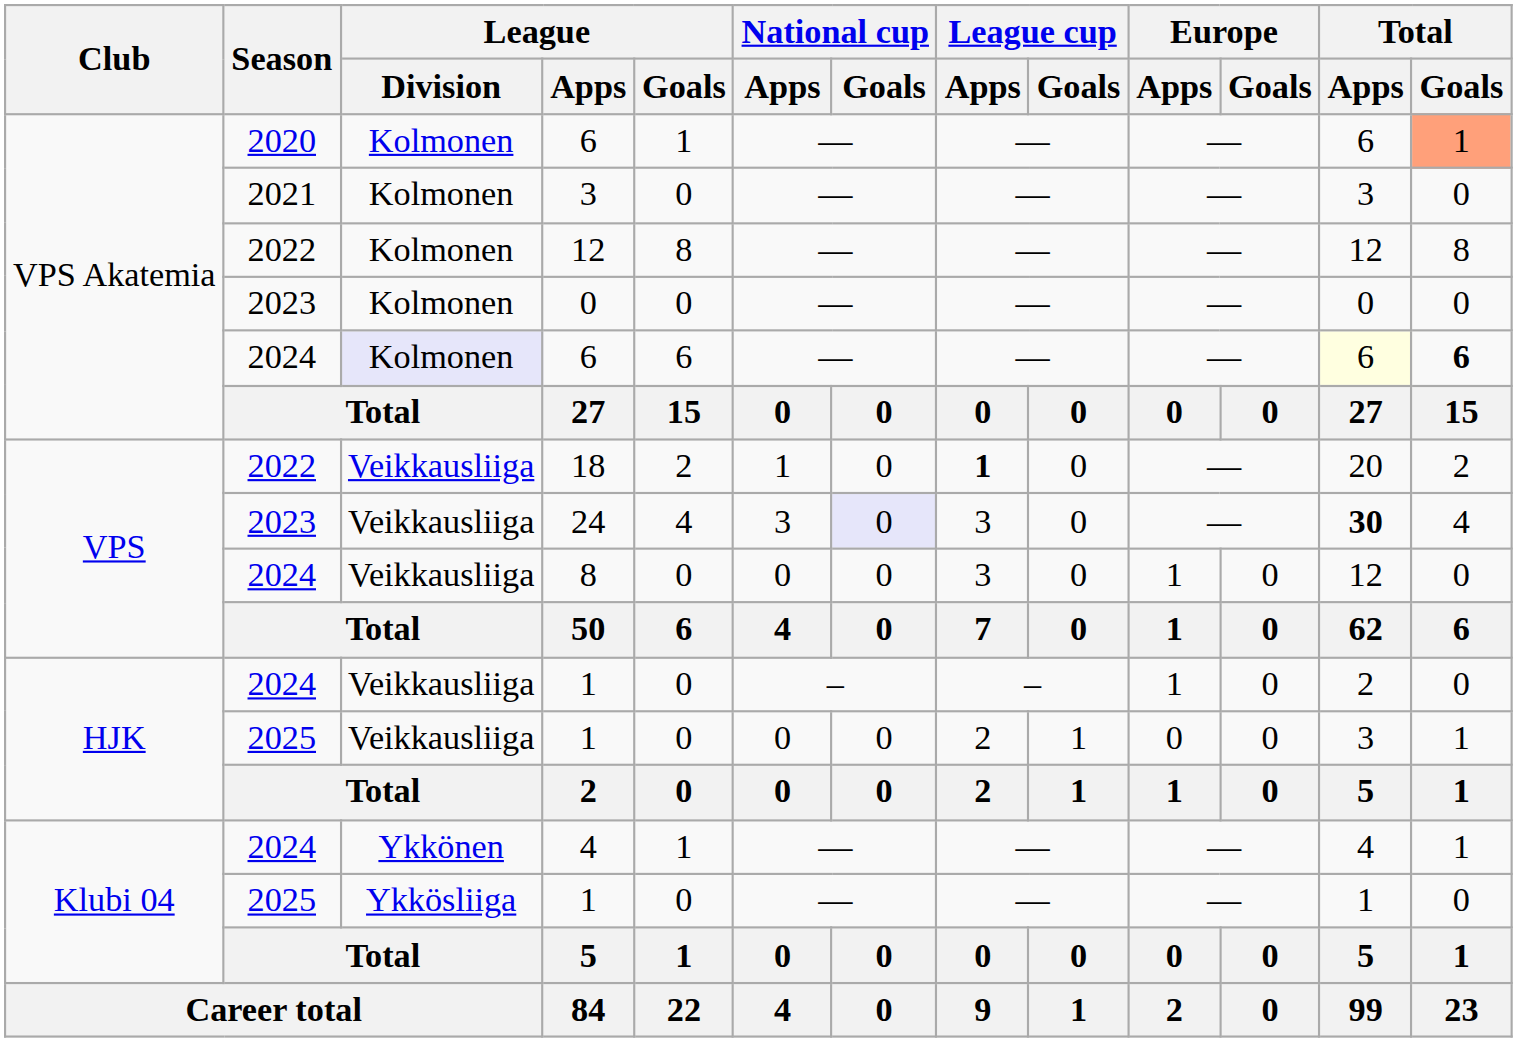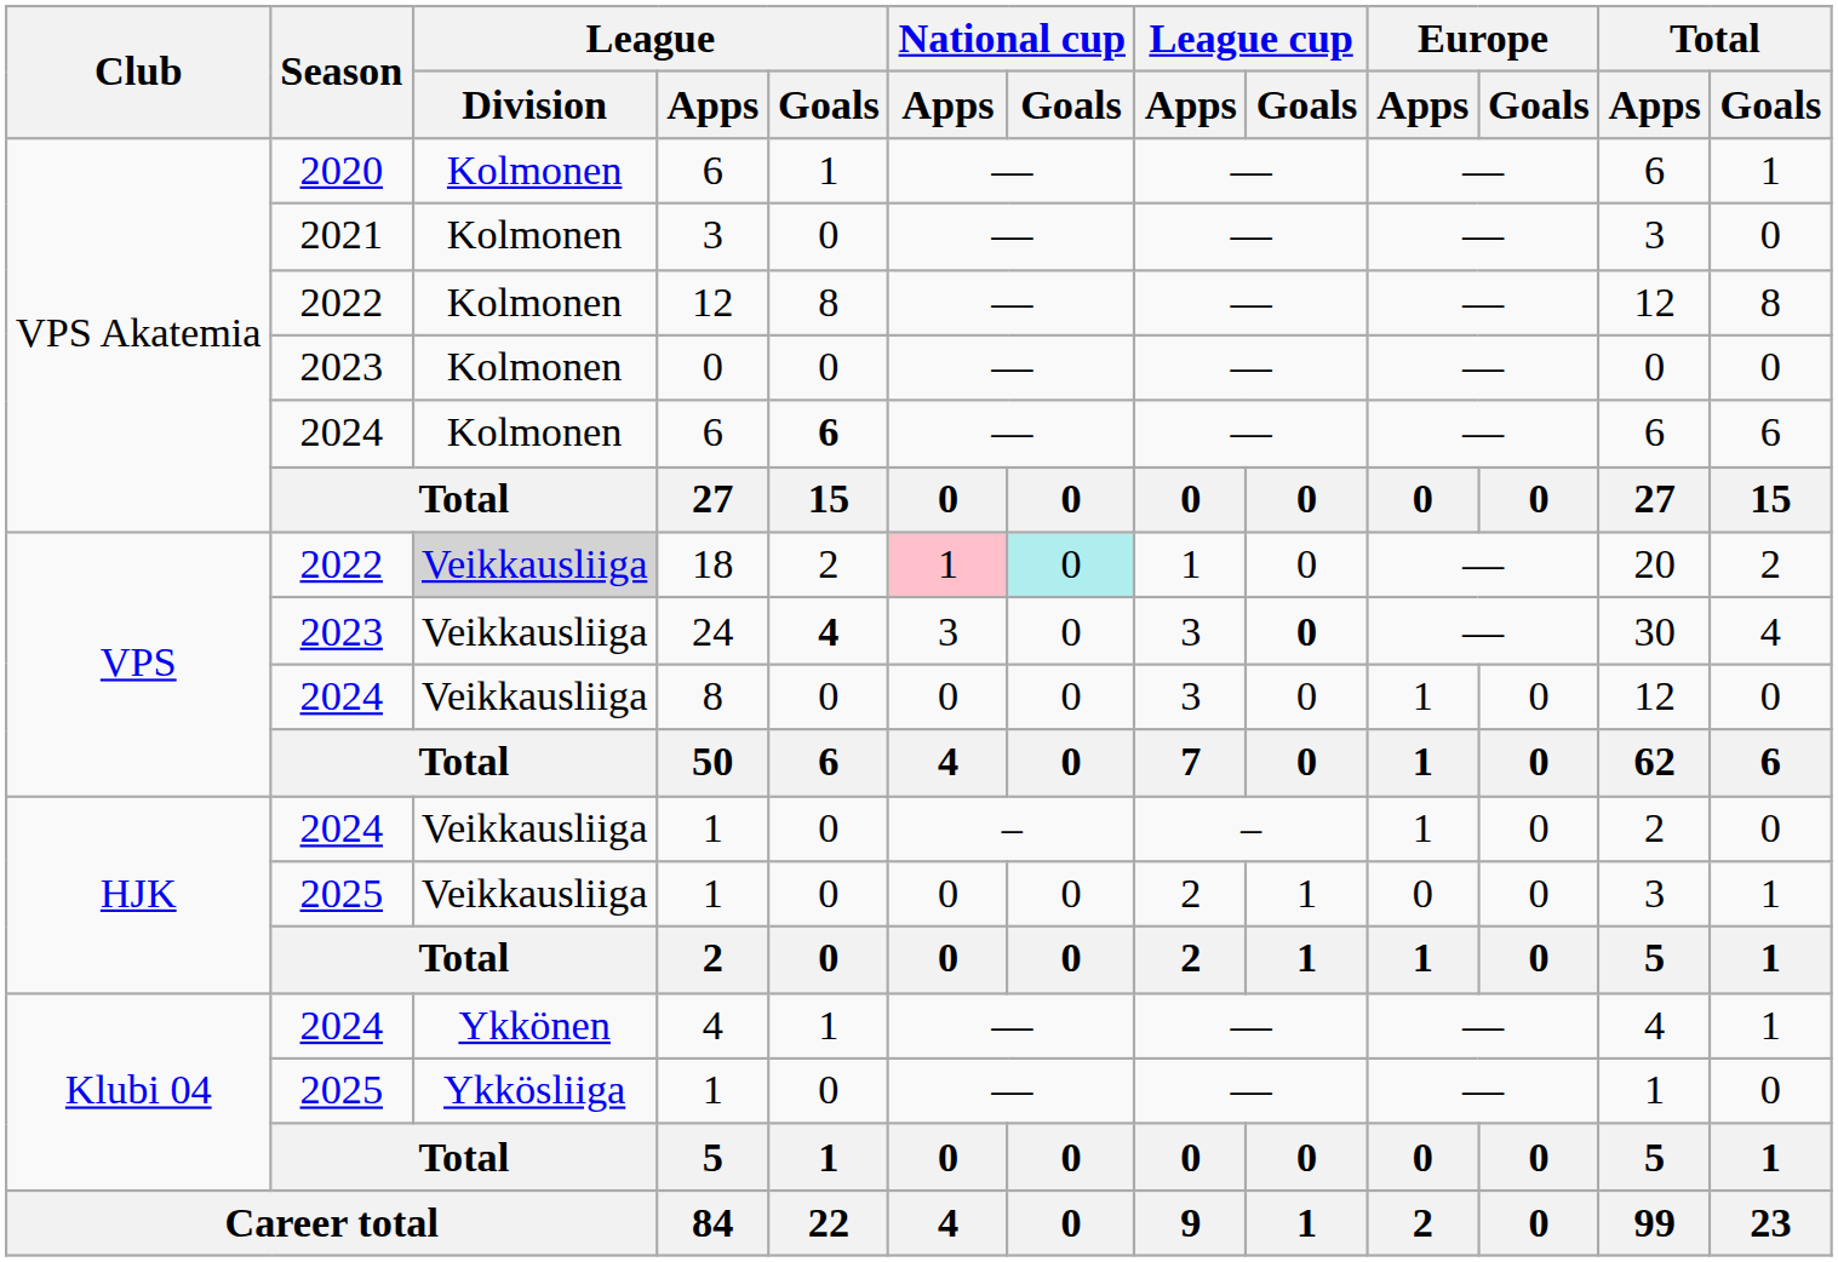2020 / 6 | Total / Goals: lightsalmon background -> no background
2024 / 6 | League / Division: lavender background -> no background
2024 / 6 | League / Goals: normal -> bold
2024 / 6 | Total / Apps: lightyellow background -> no background
2024 / 6 | Total / Goals: bold -> normal
18 | League / Division: no background -> lightgrey background
18 | National cup / Apps: no background -> pink background
18 | National cup / Goals: no background -> paleturquoise background
18 | League cup / Apps: bold -> normal
24 | League / Goals: normal -> bold
24 | National cup / Goals: lavender background -> no background
24 | League cup / Goals: normal -> bold
24 | Total / Apps: bold -> normal
